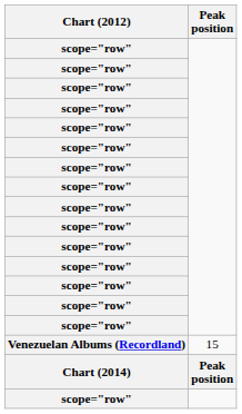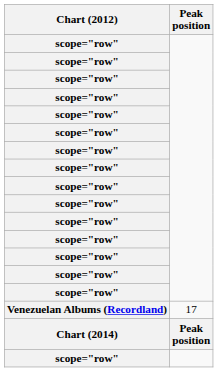Venezuelan Albums (Recordland) | Peak position: 15 -> 17
